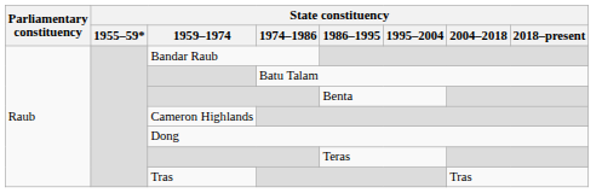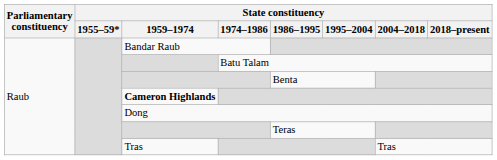Cameron Highlands | State constituency / 1959–1974: normal -> bold
